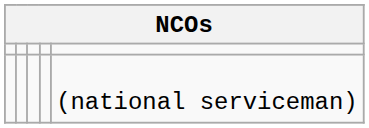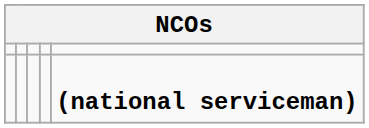row 3 | column 5: normal -> bold
